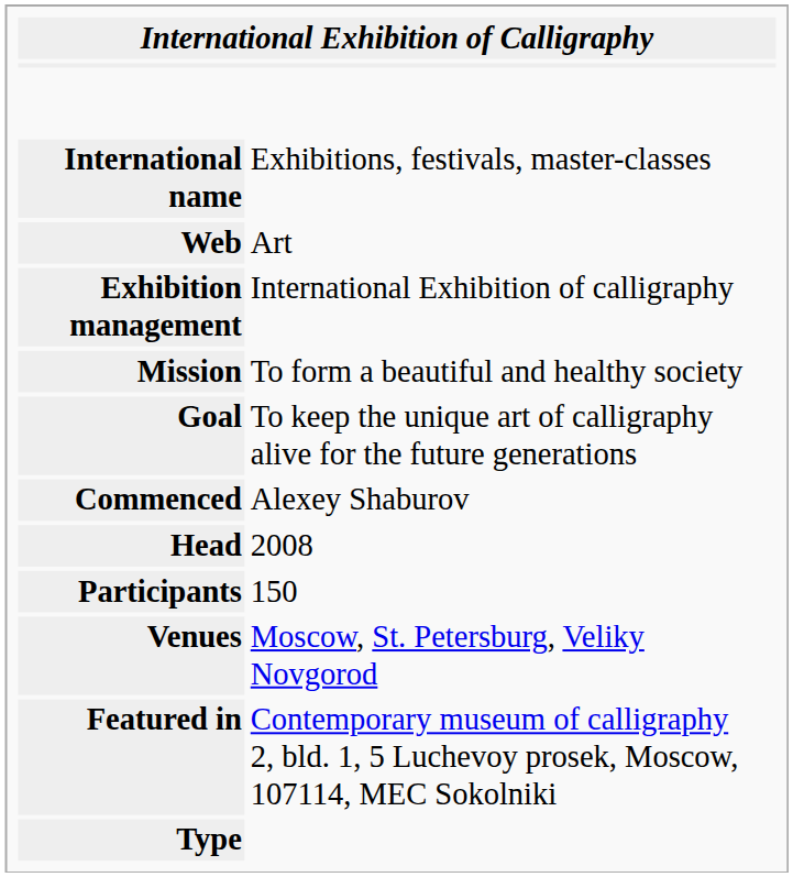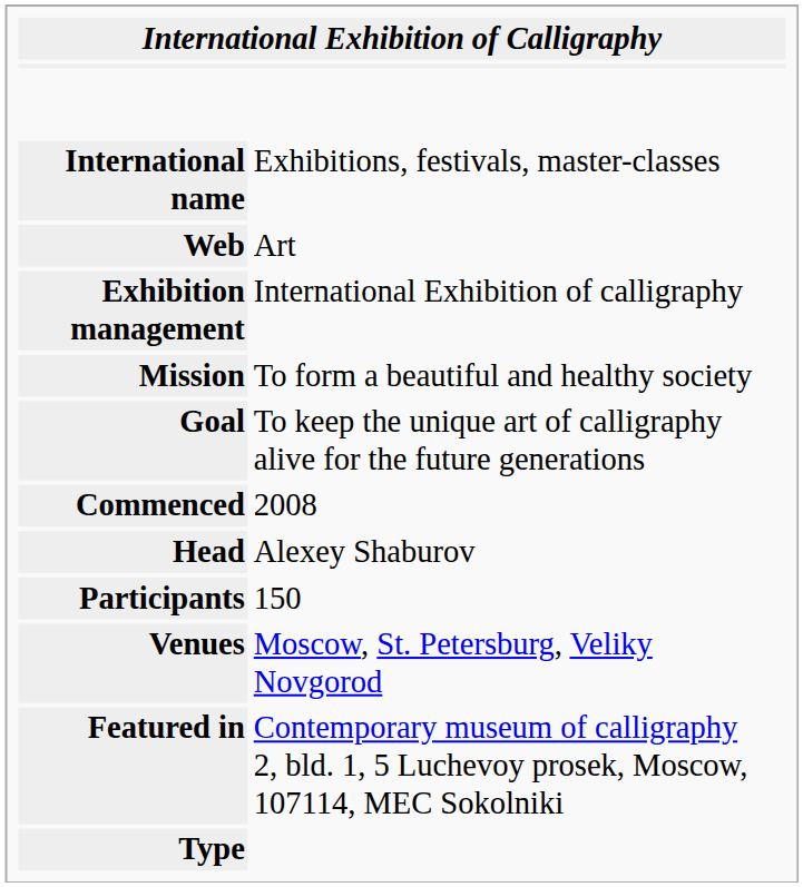row 7 | column 2: Alexey Shaburov -> 2008
row 8 | column 2: 2008 -> Alexey Shaburov
